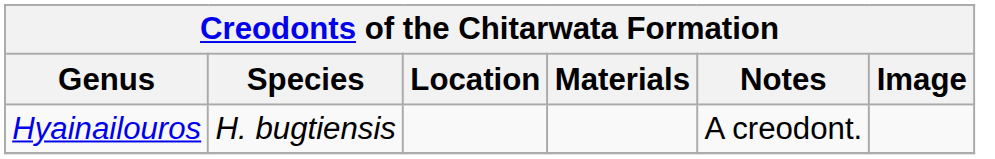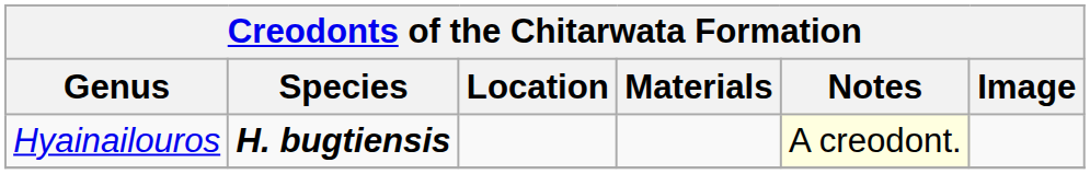Hyainailouros | Species: normal -> bold
Hyainailouros | Notes: no background -> lightyellow background
